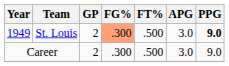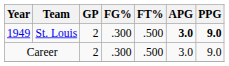1949 | FG%: lightsalmon background -> no background
1949 | APG: normal -> bold
